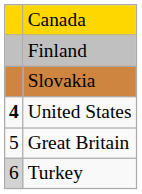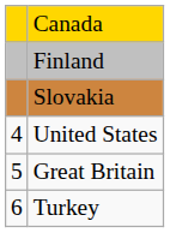United States | column 1: bold -> normal
Turkey | column 1: lightgrey background -> no background
